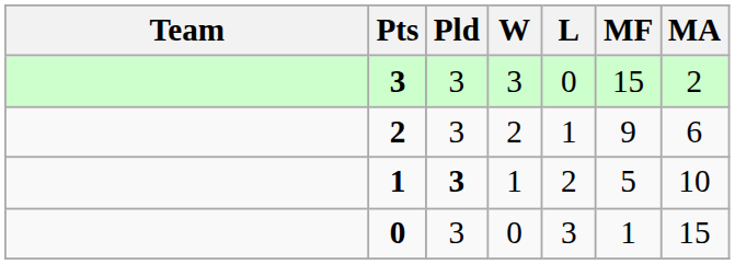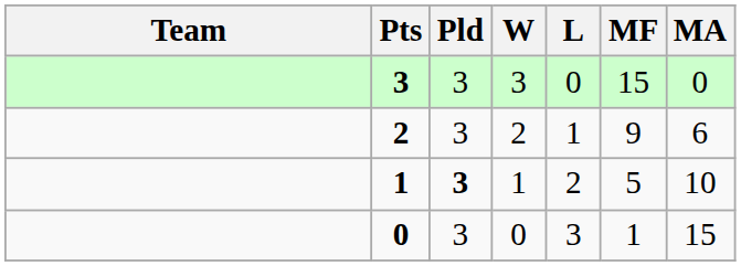row 2 | MA: 2 -> 0
